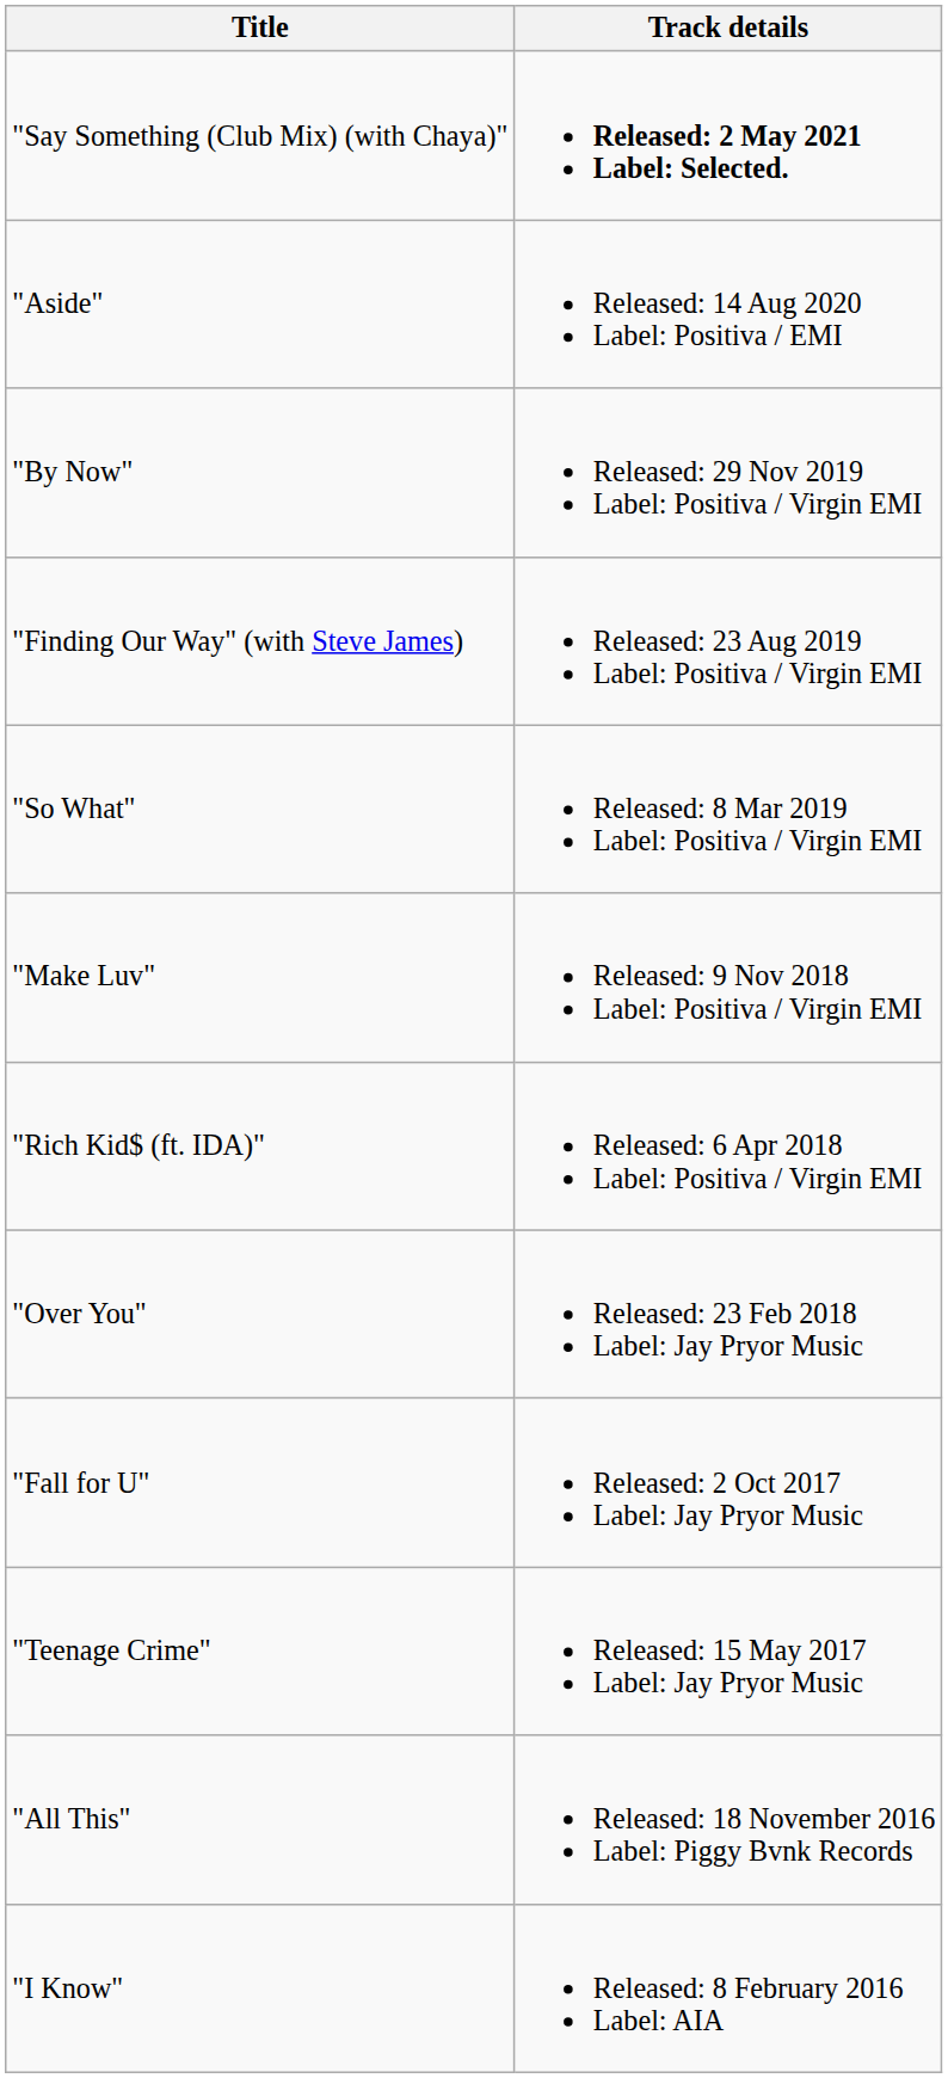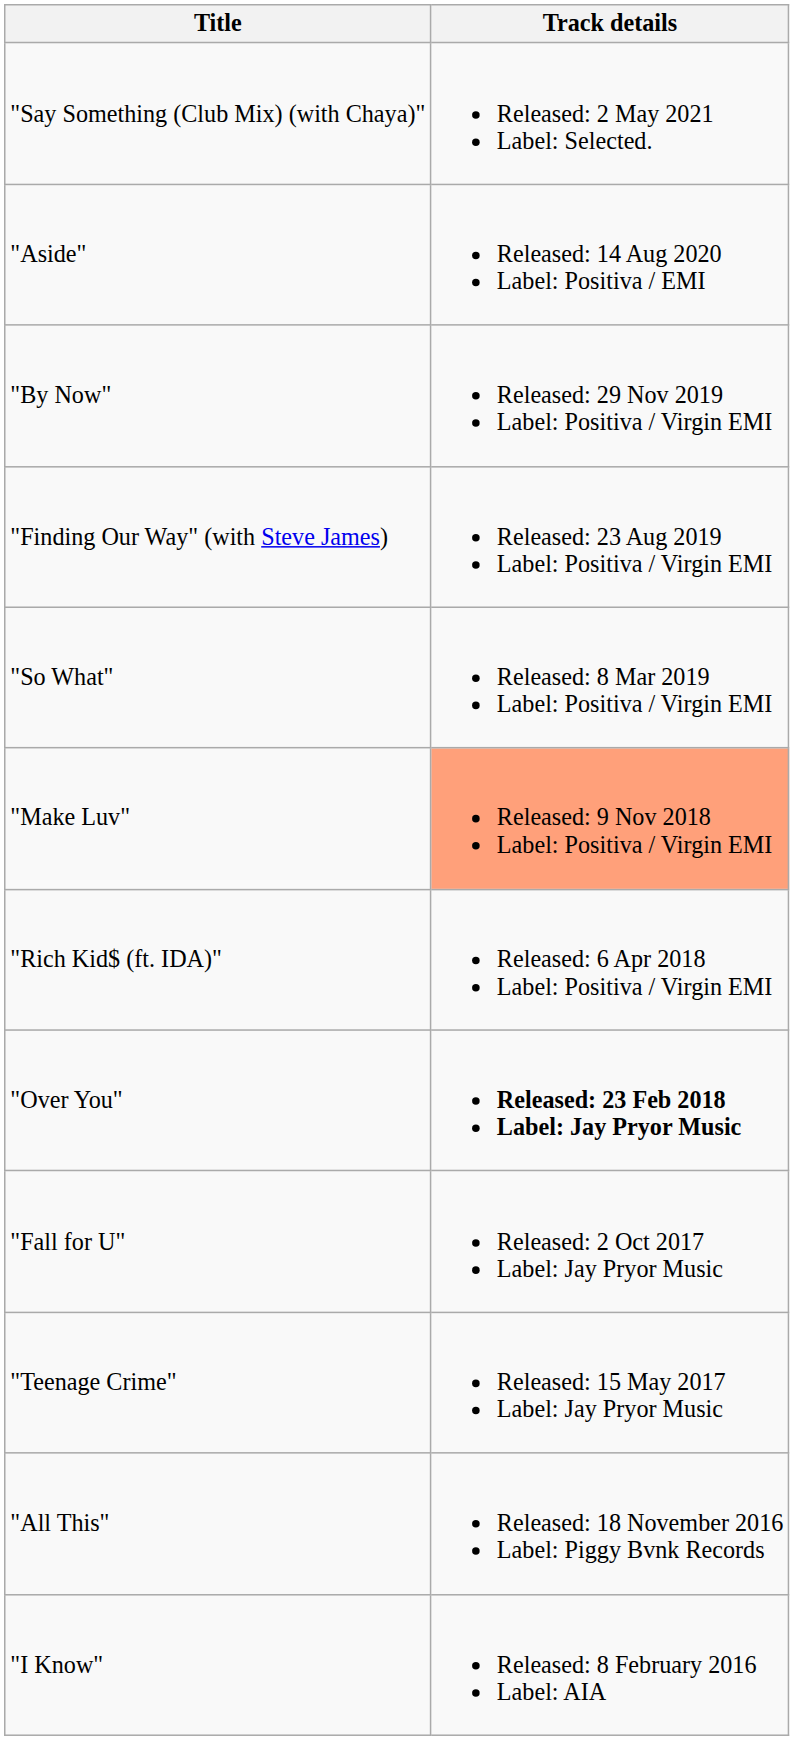"Say Something (Club Mix) (with Chaya)" | Track details: bold -> normal
"Make Luv" | Track details: no background -> lightsalmon background
"Over You" | Track details: normal -> bold
